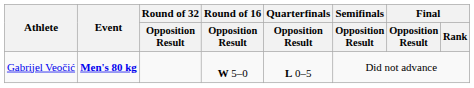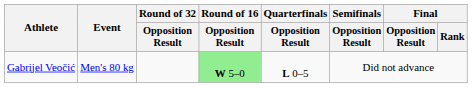Gabrijel Veočić | Event: bold -> normal
Gabrijel Veočić | Round of 16 / Opposition Result: no background -> lightgreen background
